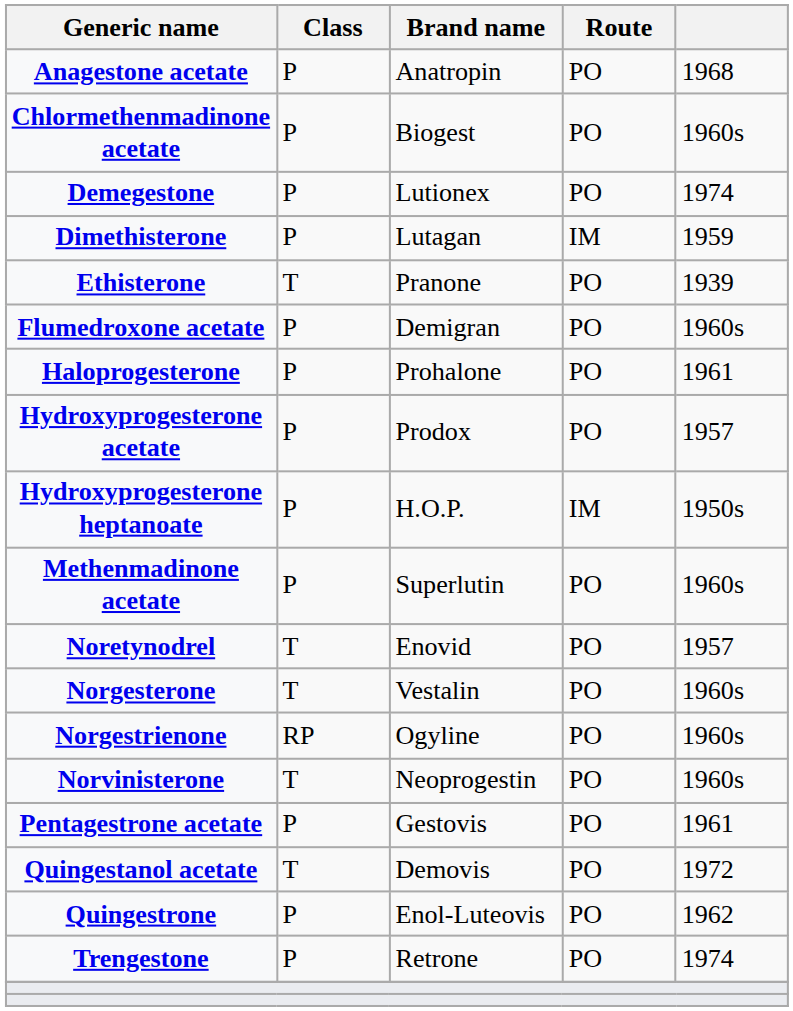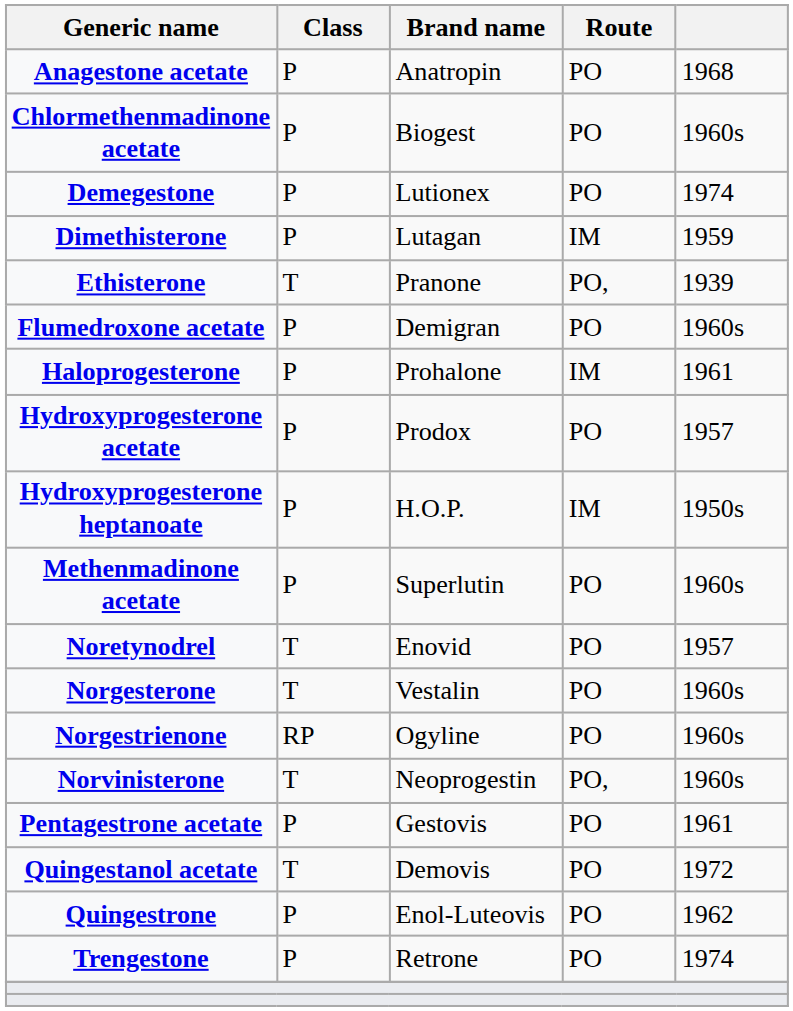Ethisterone | Route: PO -> PO,
Haloprogesterone | Route: PO -> IM
Norvinisterone | Route: PO -> PO,
